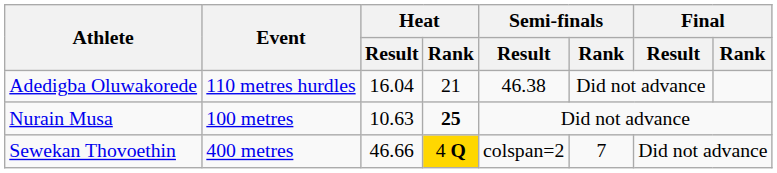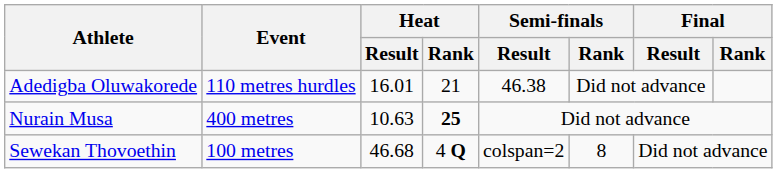Adedigba Oluwakorede | Heat / Result: 16.04 -> 16.01
Nurain Musa | Event: 100 metres -> 400 metres
Sewekan Thovoethin | Event: 400 metres -> 100 metres
Sewekan Thovoethin | Heat / Result: 46.66 -> 46.68
Sewekan Thovoethin | Heat / Rank: gold background -> no background
Sewekan Thovoethin | Semi-finals / Rank: 7 -> 8
